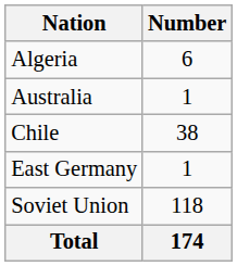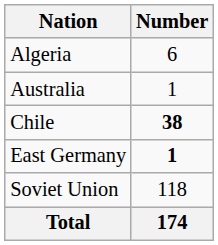Chile | Number: normal -> bold
East Germany | Number: normal -> bold
